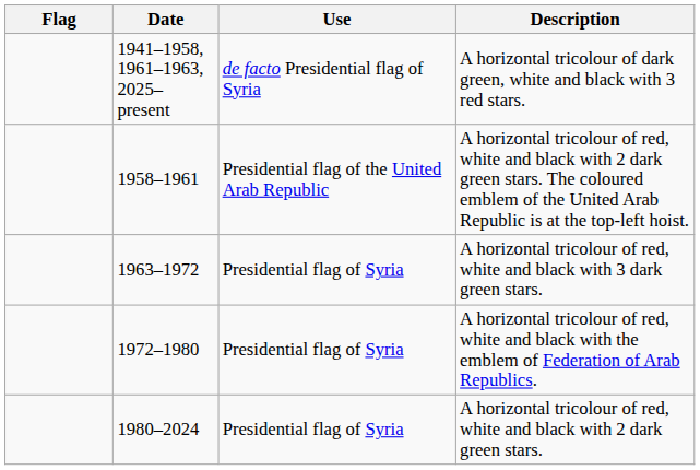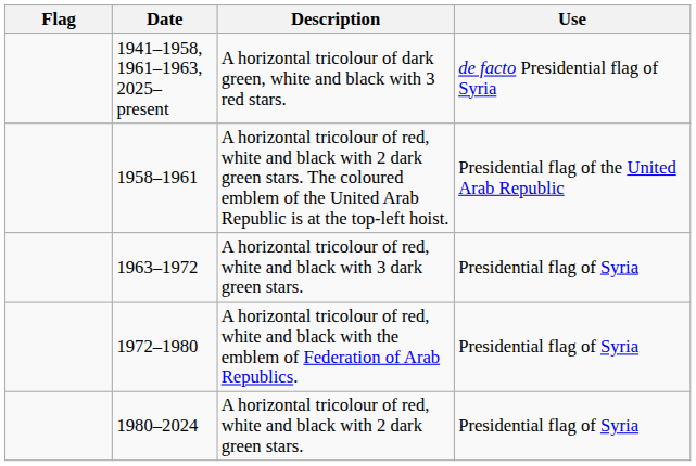columns swapped: Use <-> Description
